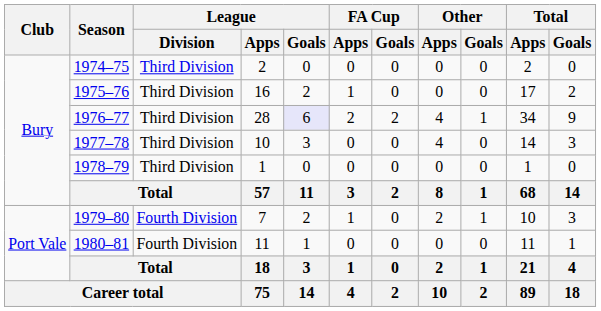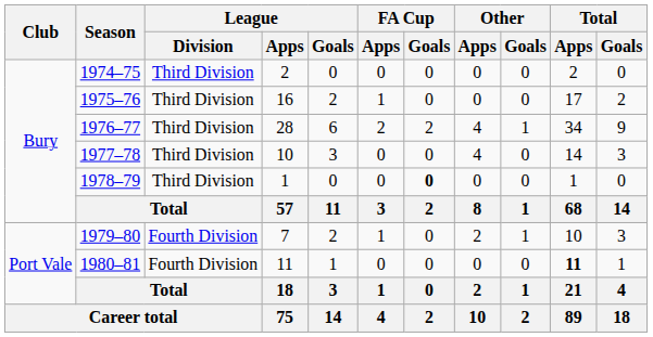1976–77 | League / Goals: lavender background -> no background
1978–79 | FA Cup / Goals: normal -> bold
1980–81 | Total / Apps: normal -> bold
